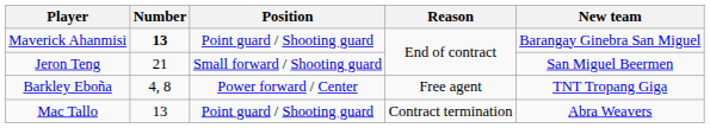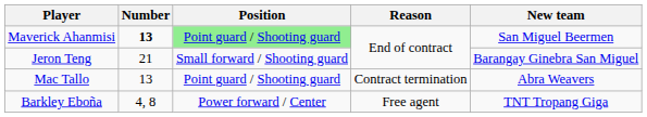Maverick Ahanmisi | Position: no background -> lightgreen background
Maverick Ahanmisi | New team: Barangay Ginebra San Miguel -> San Miguel Beermen
Jeron Teng | New team: San Miguel Beermen -> Barangay Ginebra San Miguel
rows swapped: Mac Tallo <-> Barkley Eboña
